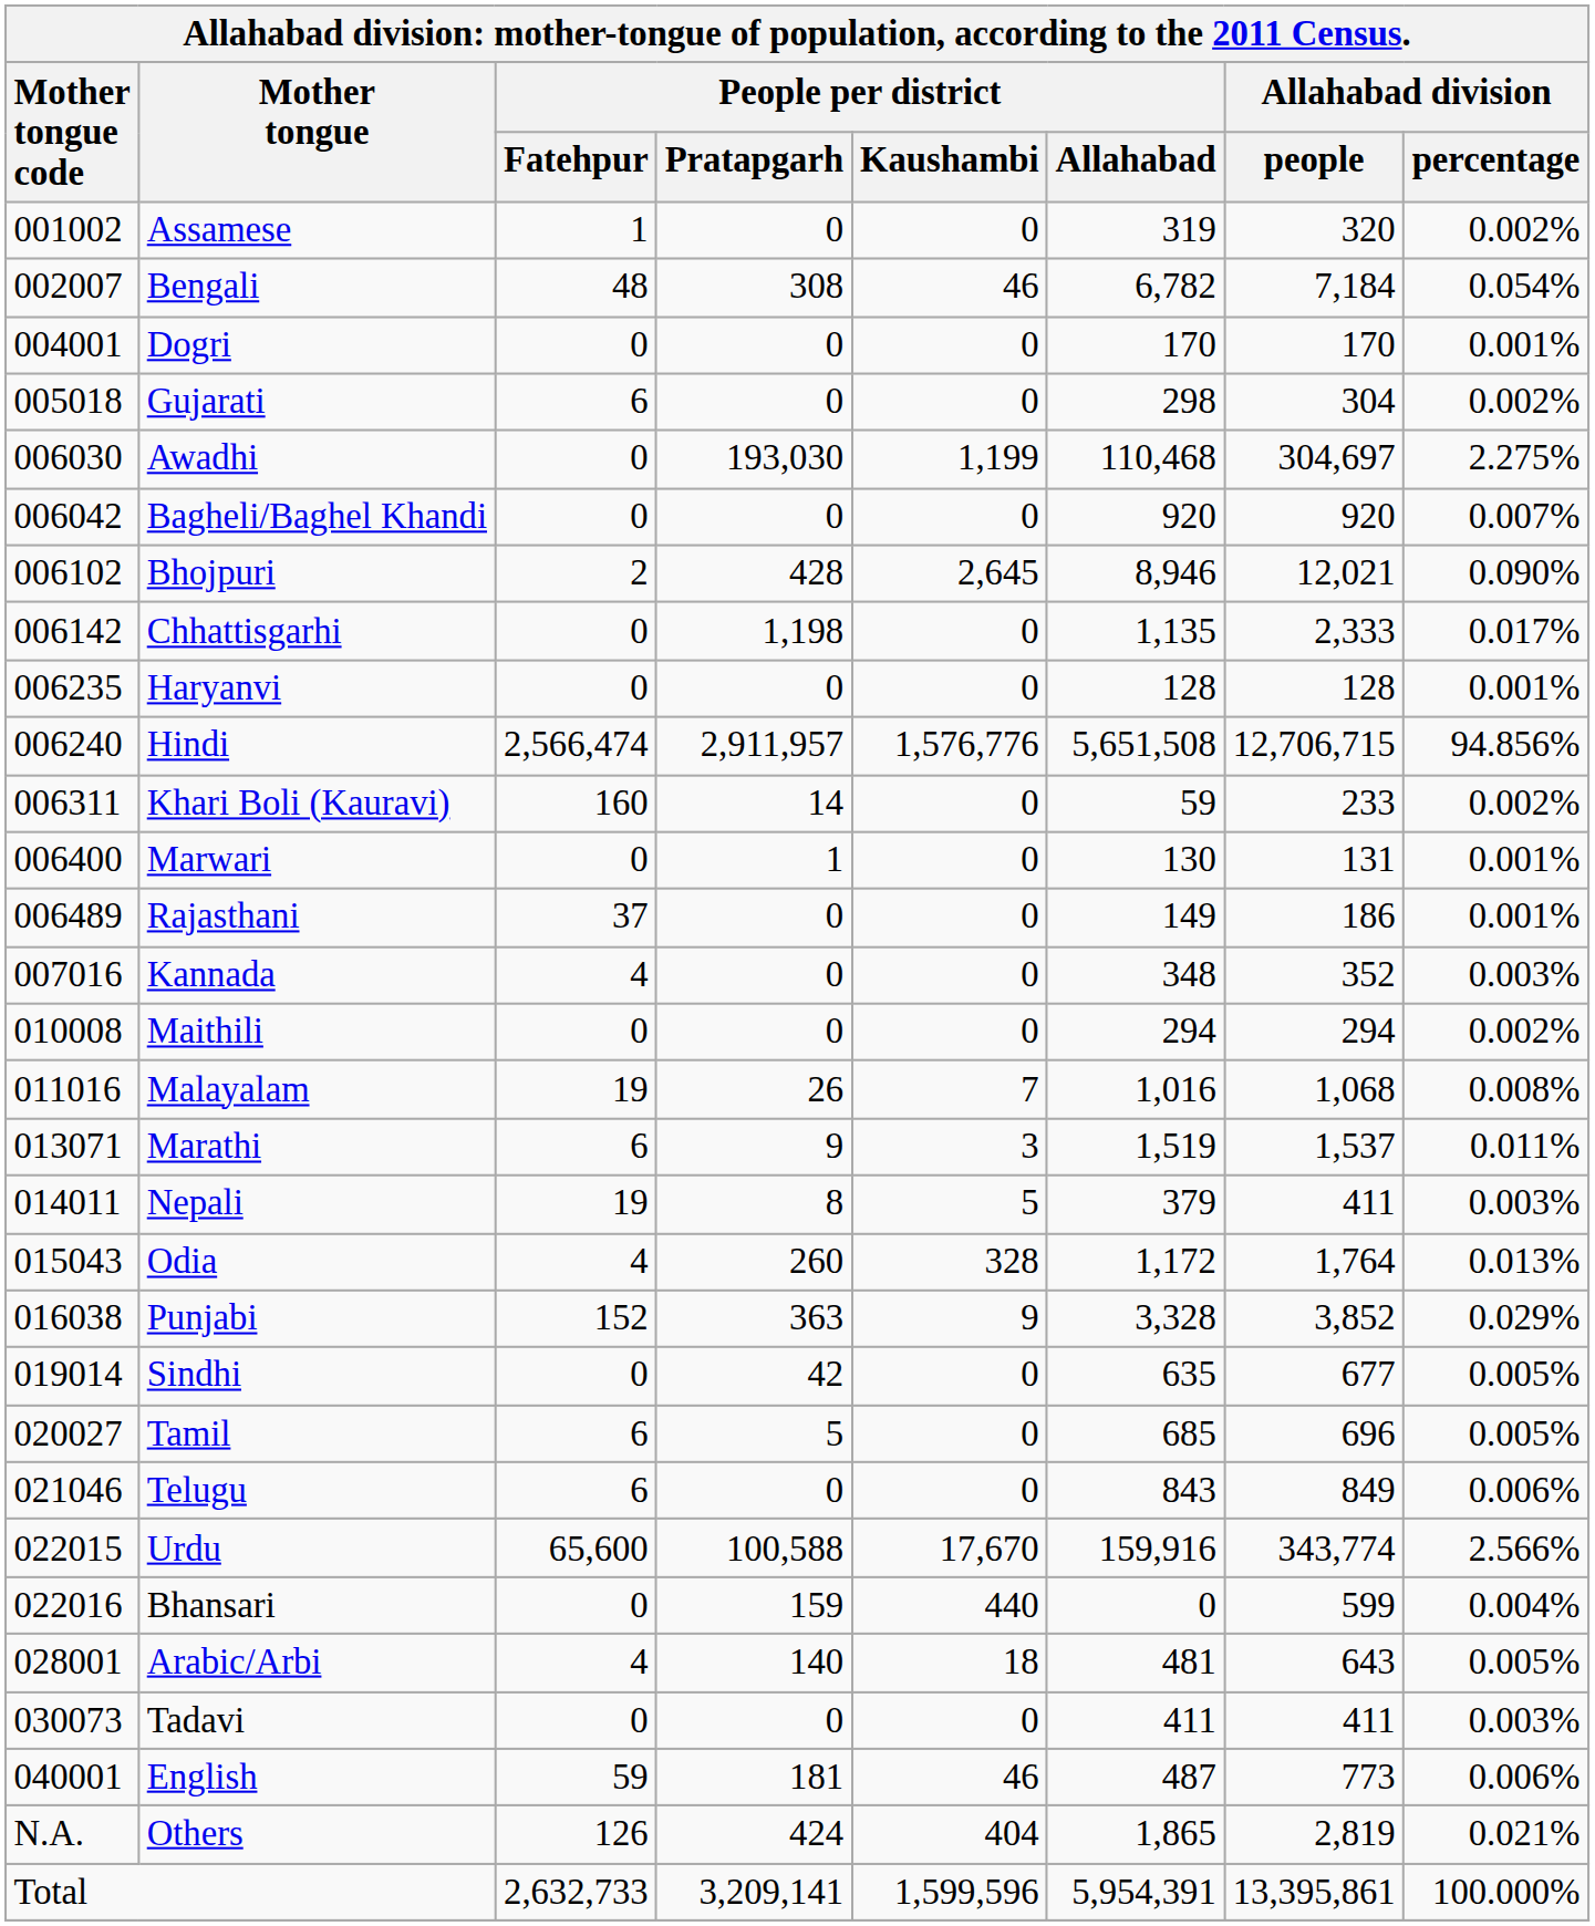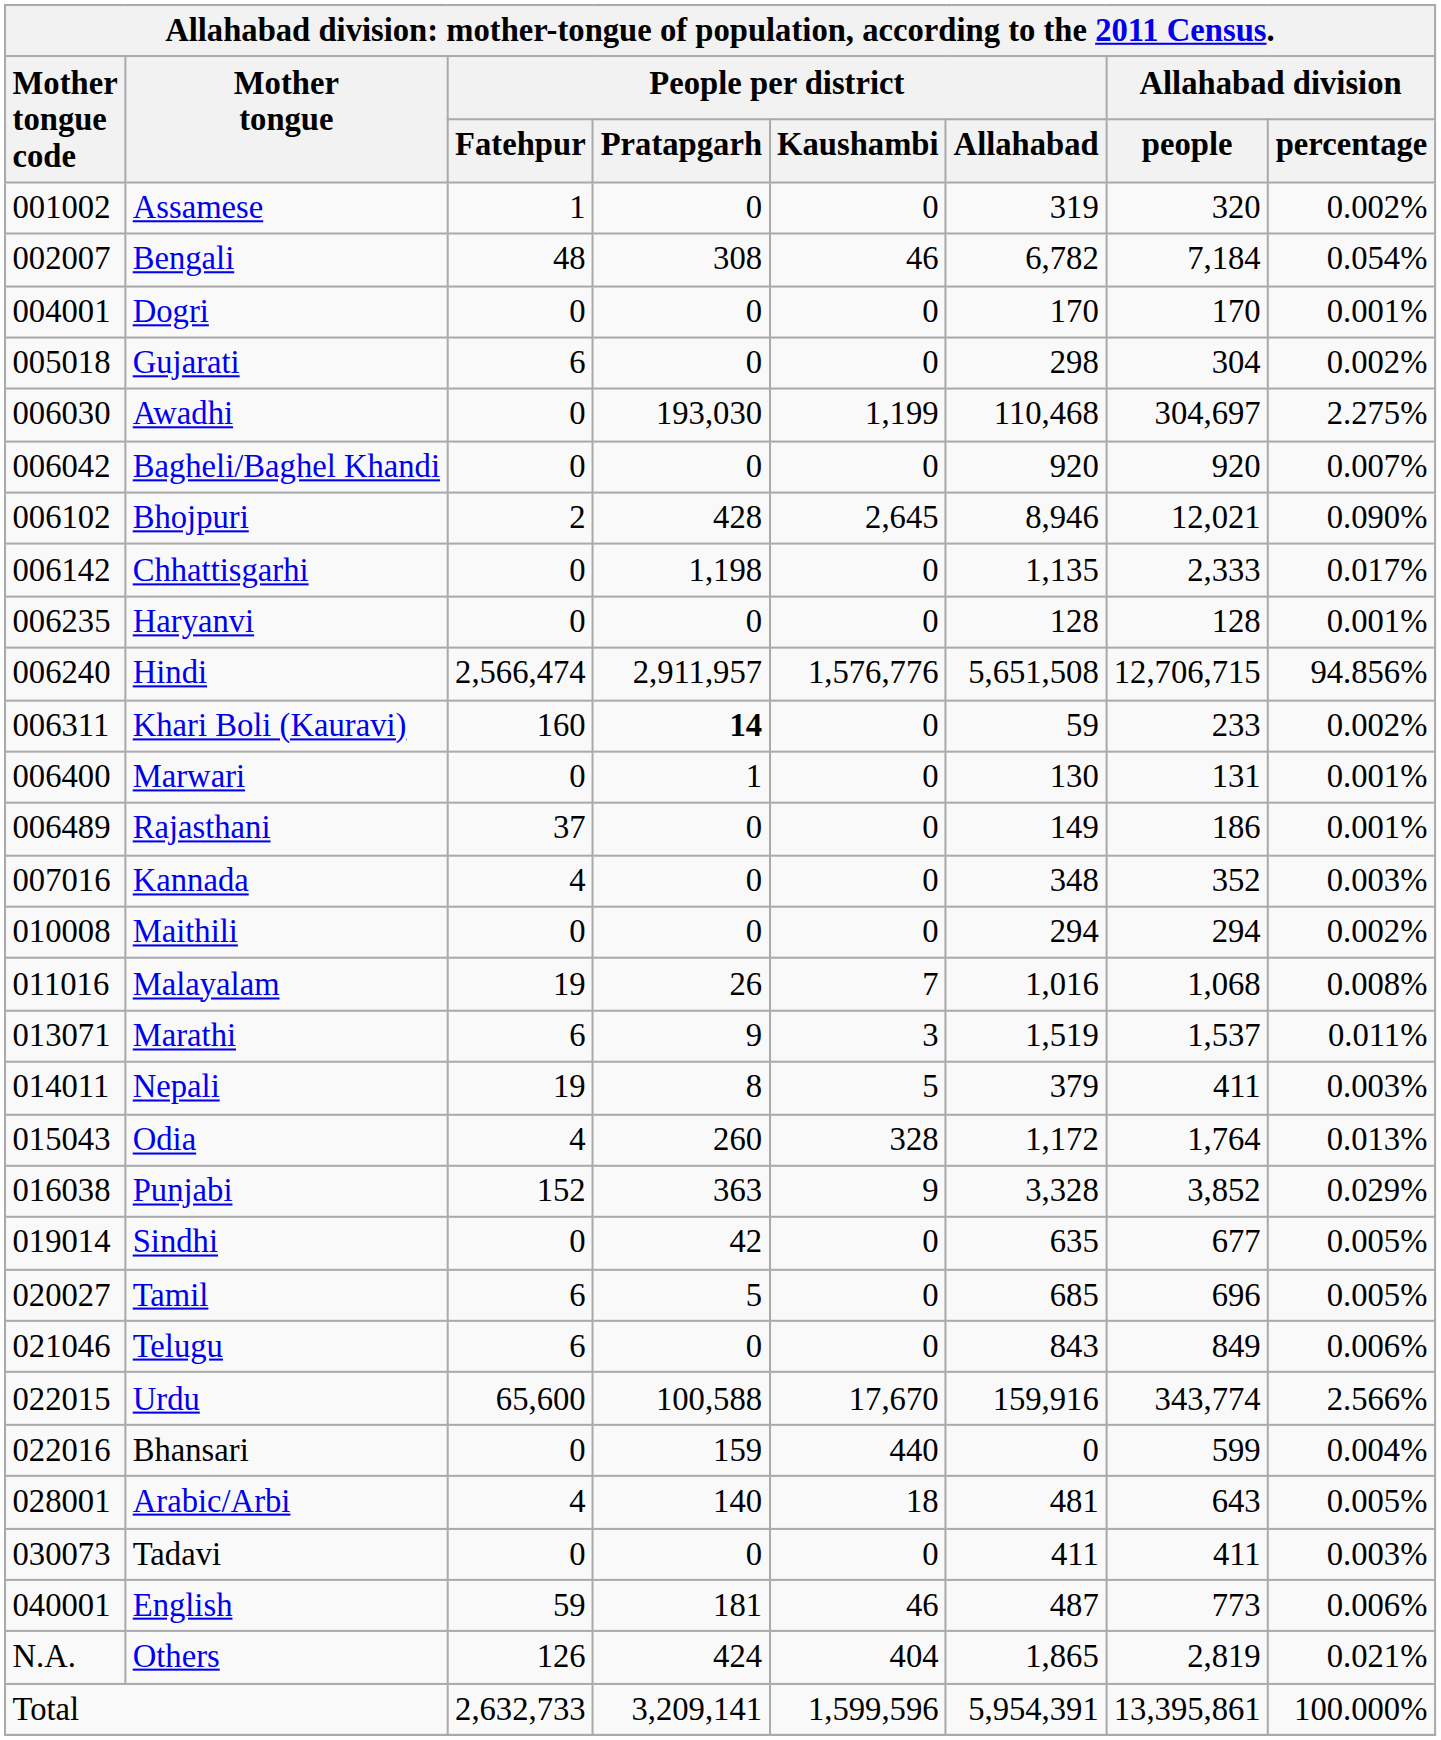Khari Boli (Kauravi) | People per district / Pratapgarh: normal -> bold
